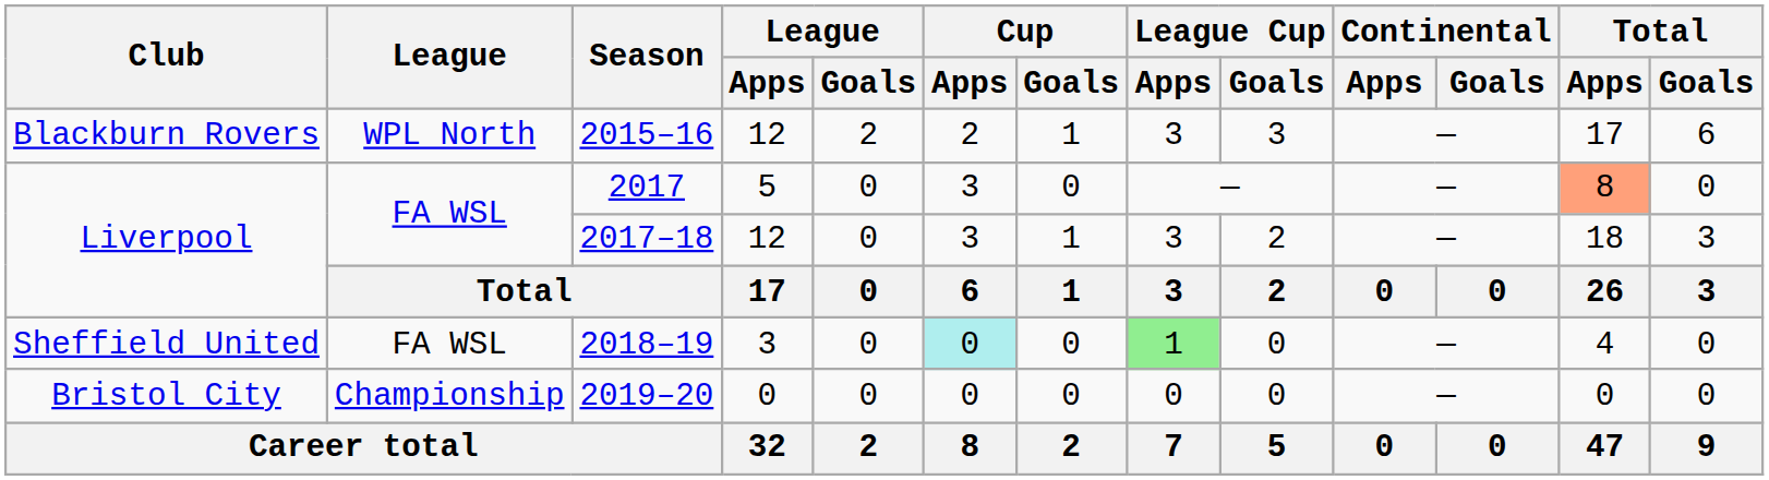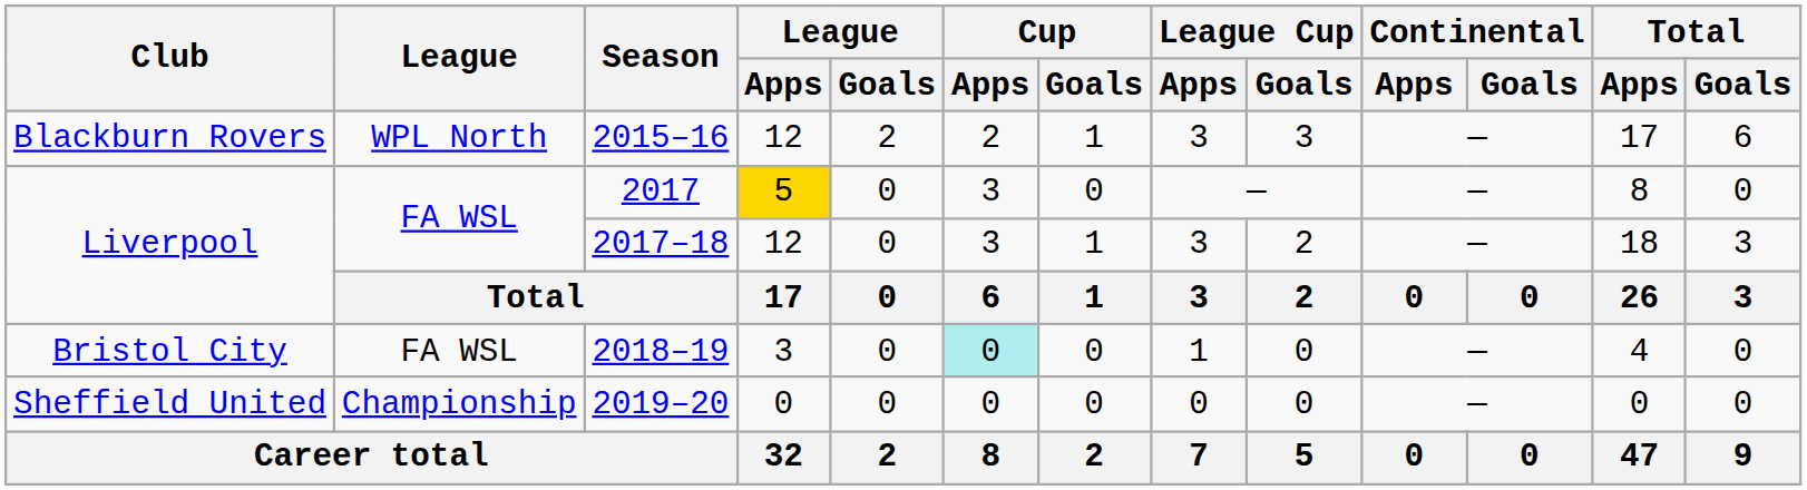2017 | League / Apps: no background -> gold background
2017 | Total / Apps: lightsalmon background -> no background
2018–19 | Club: Sheffield United -> Bristol City
2018–19 | League Cup / Apps: lightgreen background -> no background
2019–20 | Club: Bristol City -> Sheffield United
